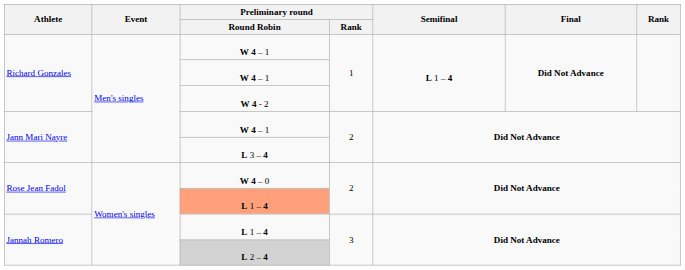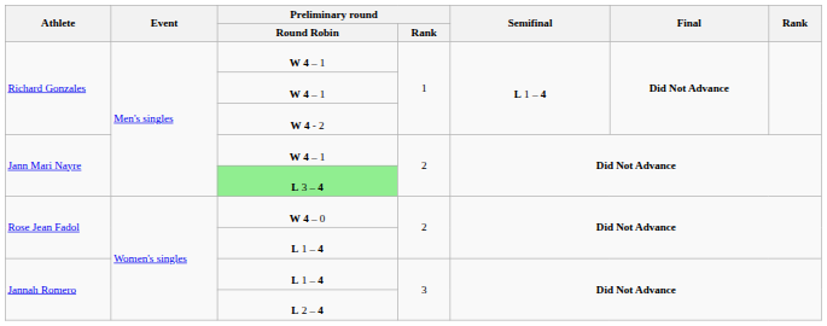L 3 – 4 | Preliminary round / Round Robin: no background -> lightgreen background
Rose Jean Fadol / L 1 – 4 | Preliminary round / Round Robin: lightsalmon background -> no background
L 2 – 4 | Preliminary round / Round Robin: lightgrey background -> no background
